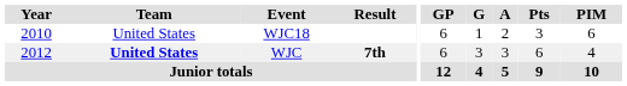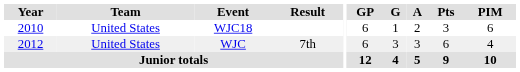WJC | Team: bold -> normal
WJC | Result: bold -> normal
